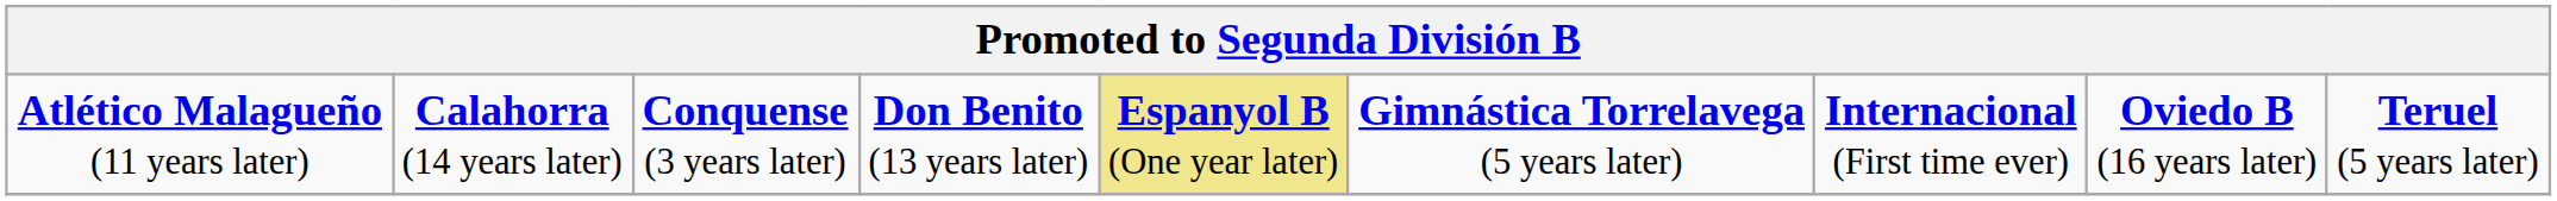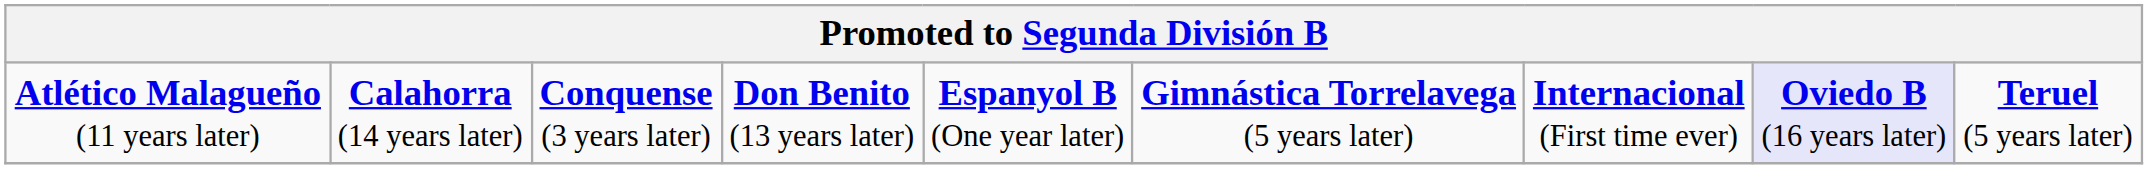Atlético Malagueño (11 years later) | column 5: khaki background -> no background
Atlético Malagueño (11 years later) | column 8: no background -> lavender background
